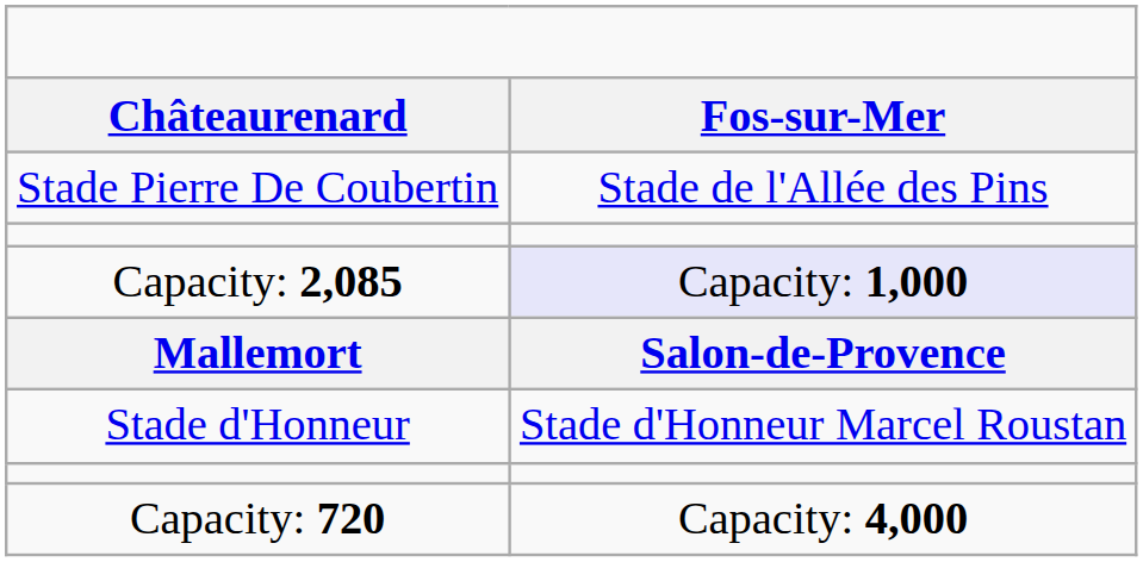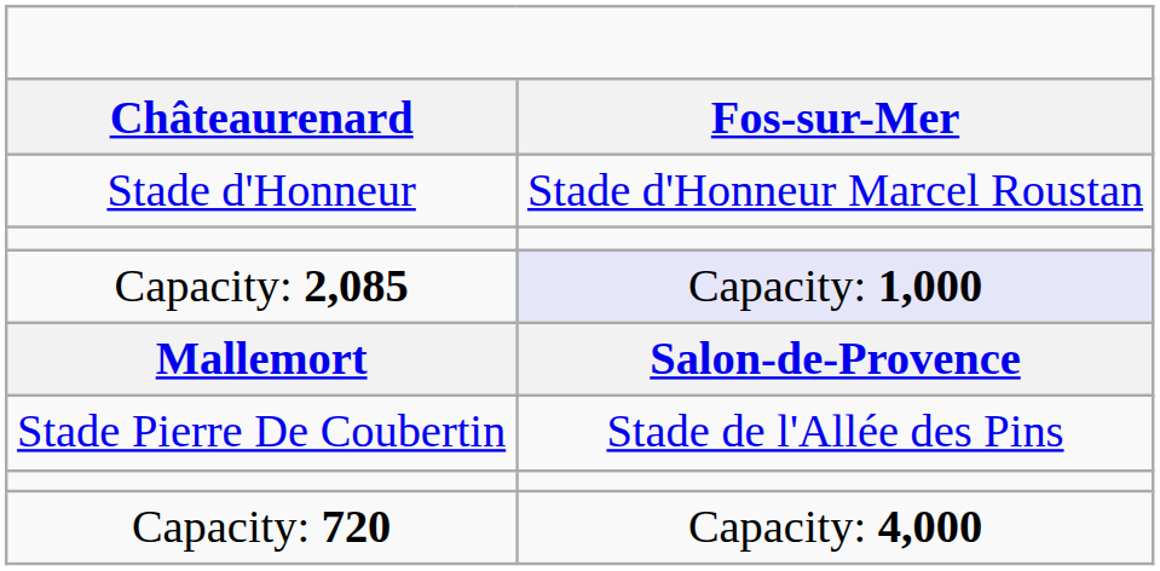row 3 | column 1: Stade Pierre De Coubertin -> Stade d'Honneur
row 3 | column 2: Stade de l'Allée des Pins -> Stade d'Honneur Marcel Roustan
row 7 | column 1: Stade d'Honneur -> Stade Pierre De Coubertin
row 7 | column 2: Stade d'Honneur Marcel Roustan -> Stade de l'Allée des Pins
